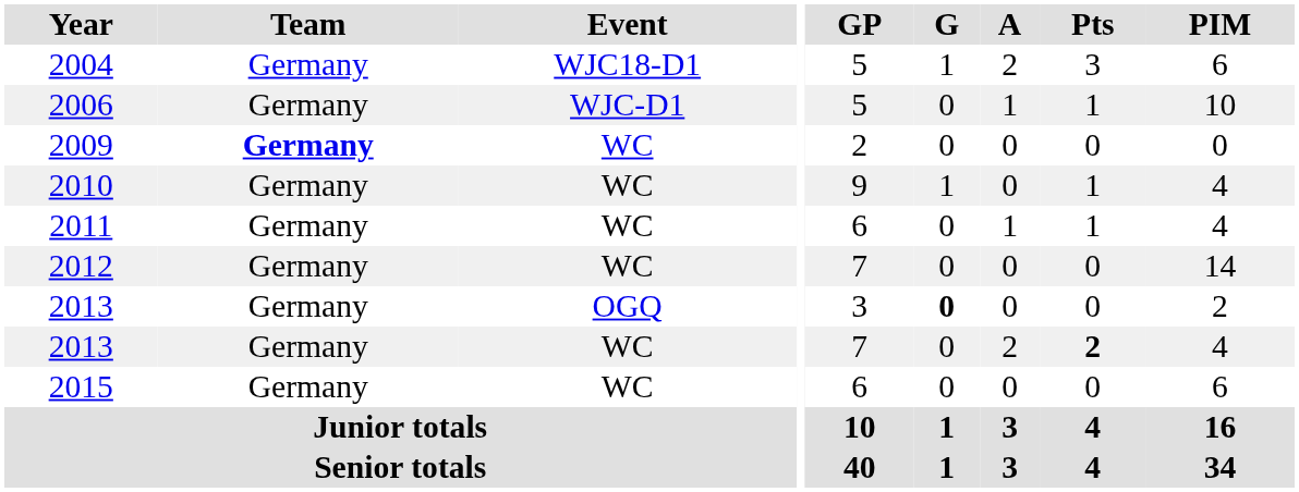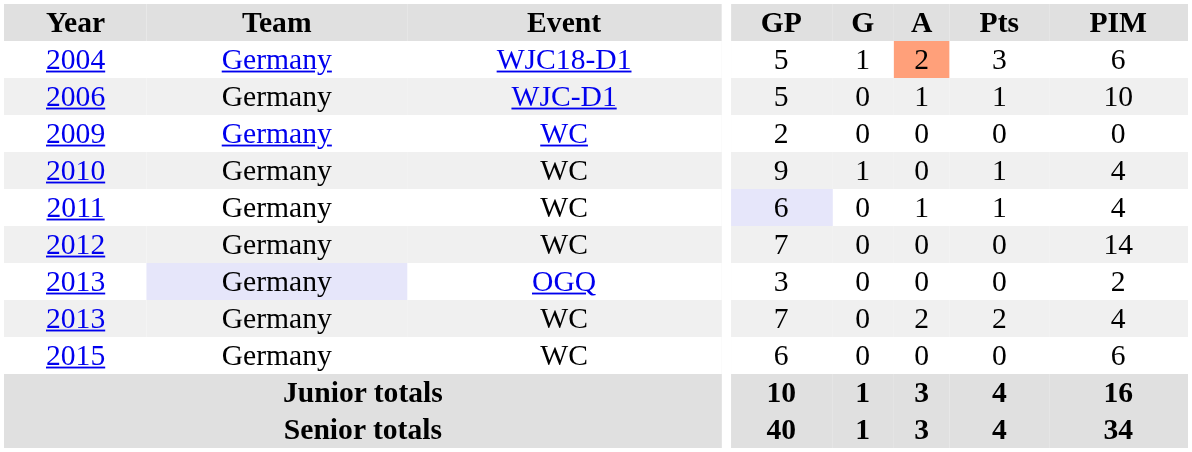2004 | A: no background -> lightsalmon background
2009 | Team: bold -> normal
2011 | GP: no background -> lavender background
2013 / OGQ | Team: no background -> lavender background
2013 / OGQ | G: bold -> normal
2013 / WC | Pts: bold -> normal
